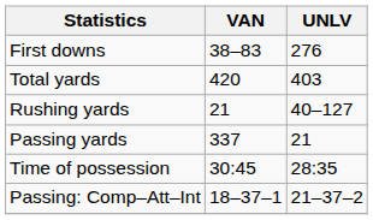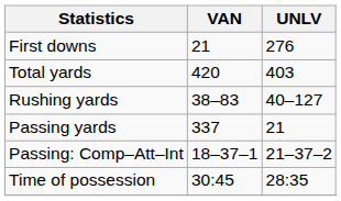First downs | VAN: 38–83 -> 21
Rushing yards | VAN: 21 -> 38–83
rows swapped: Passing: Comp–Att–Int <-> Time of possession
